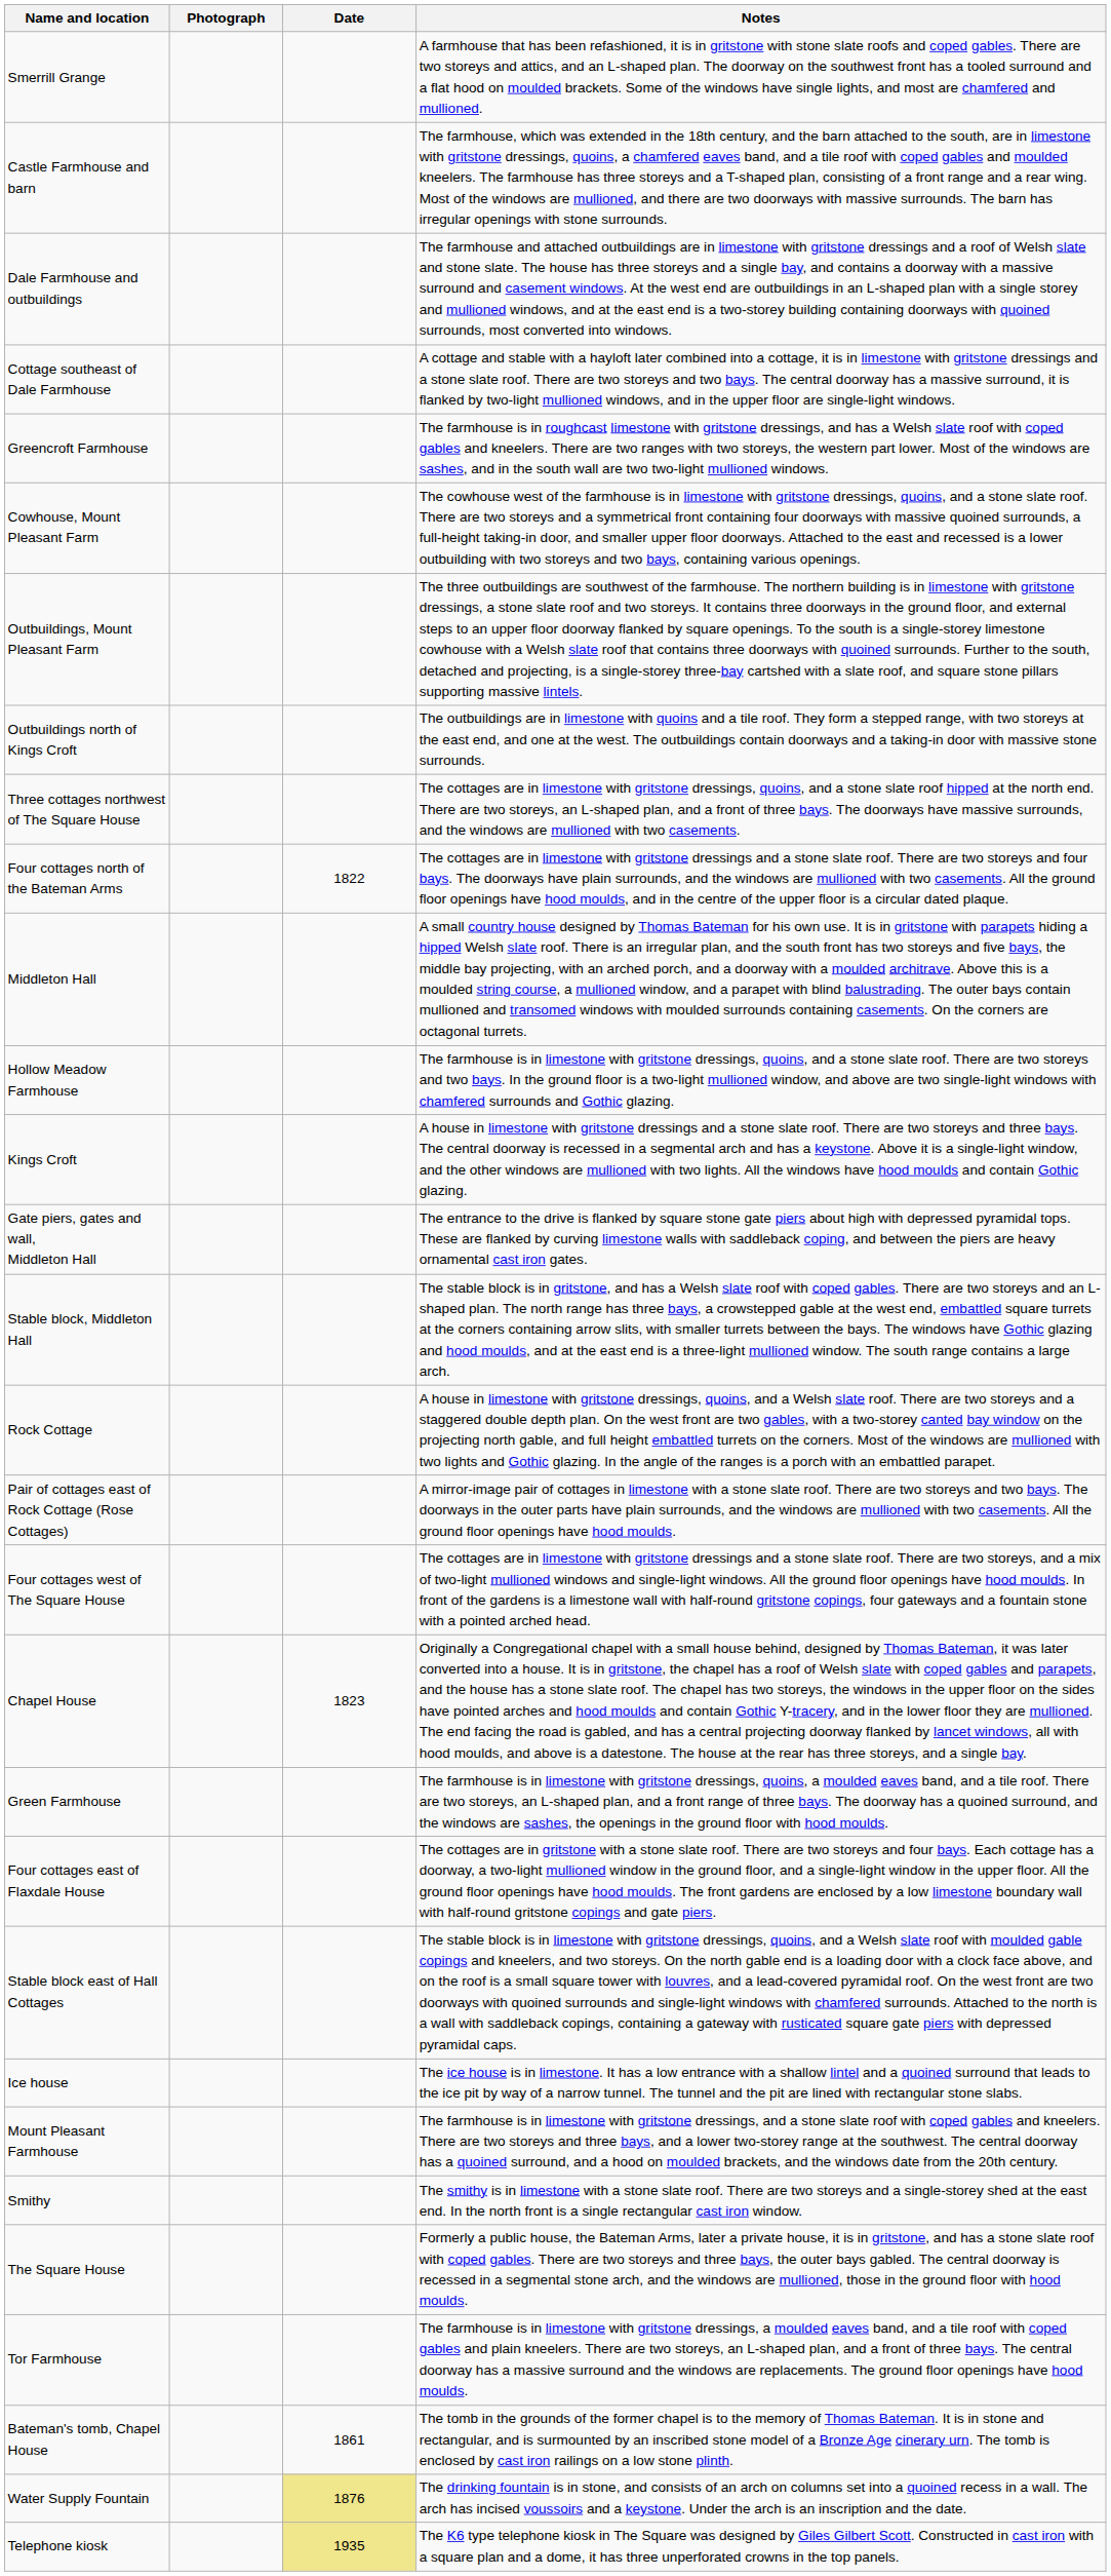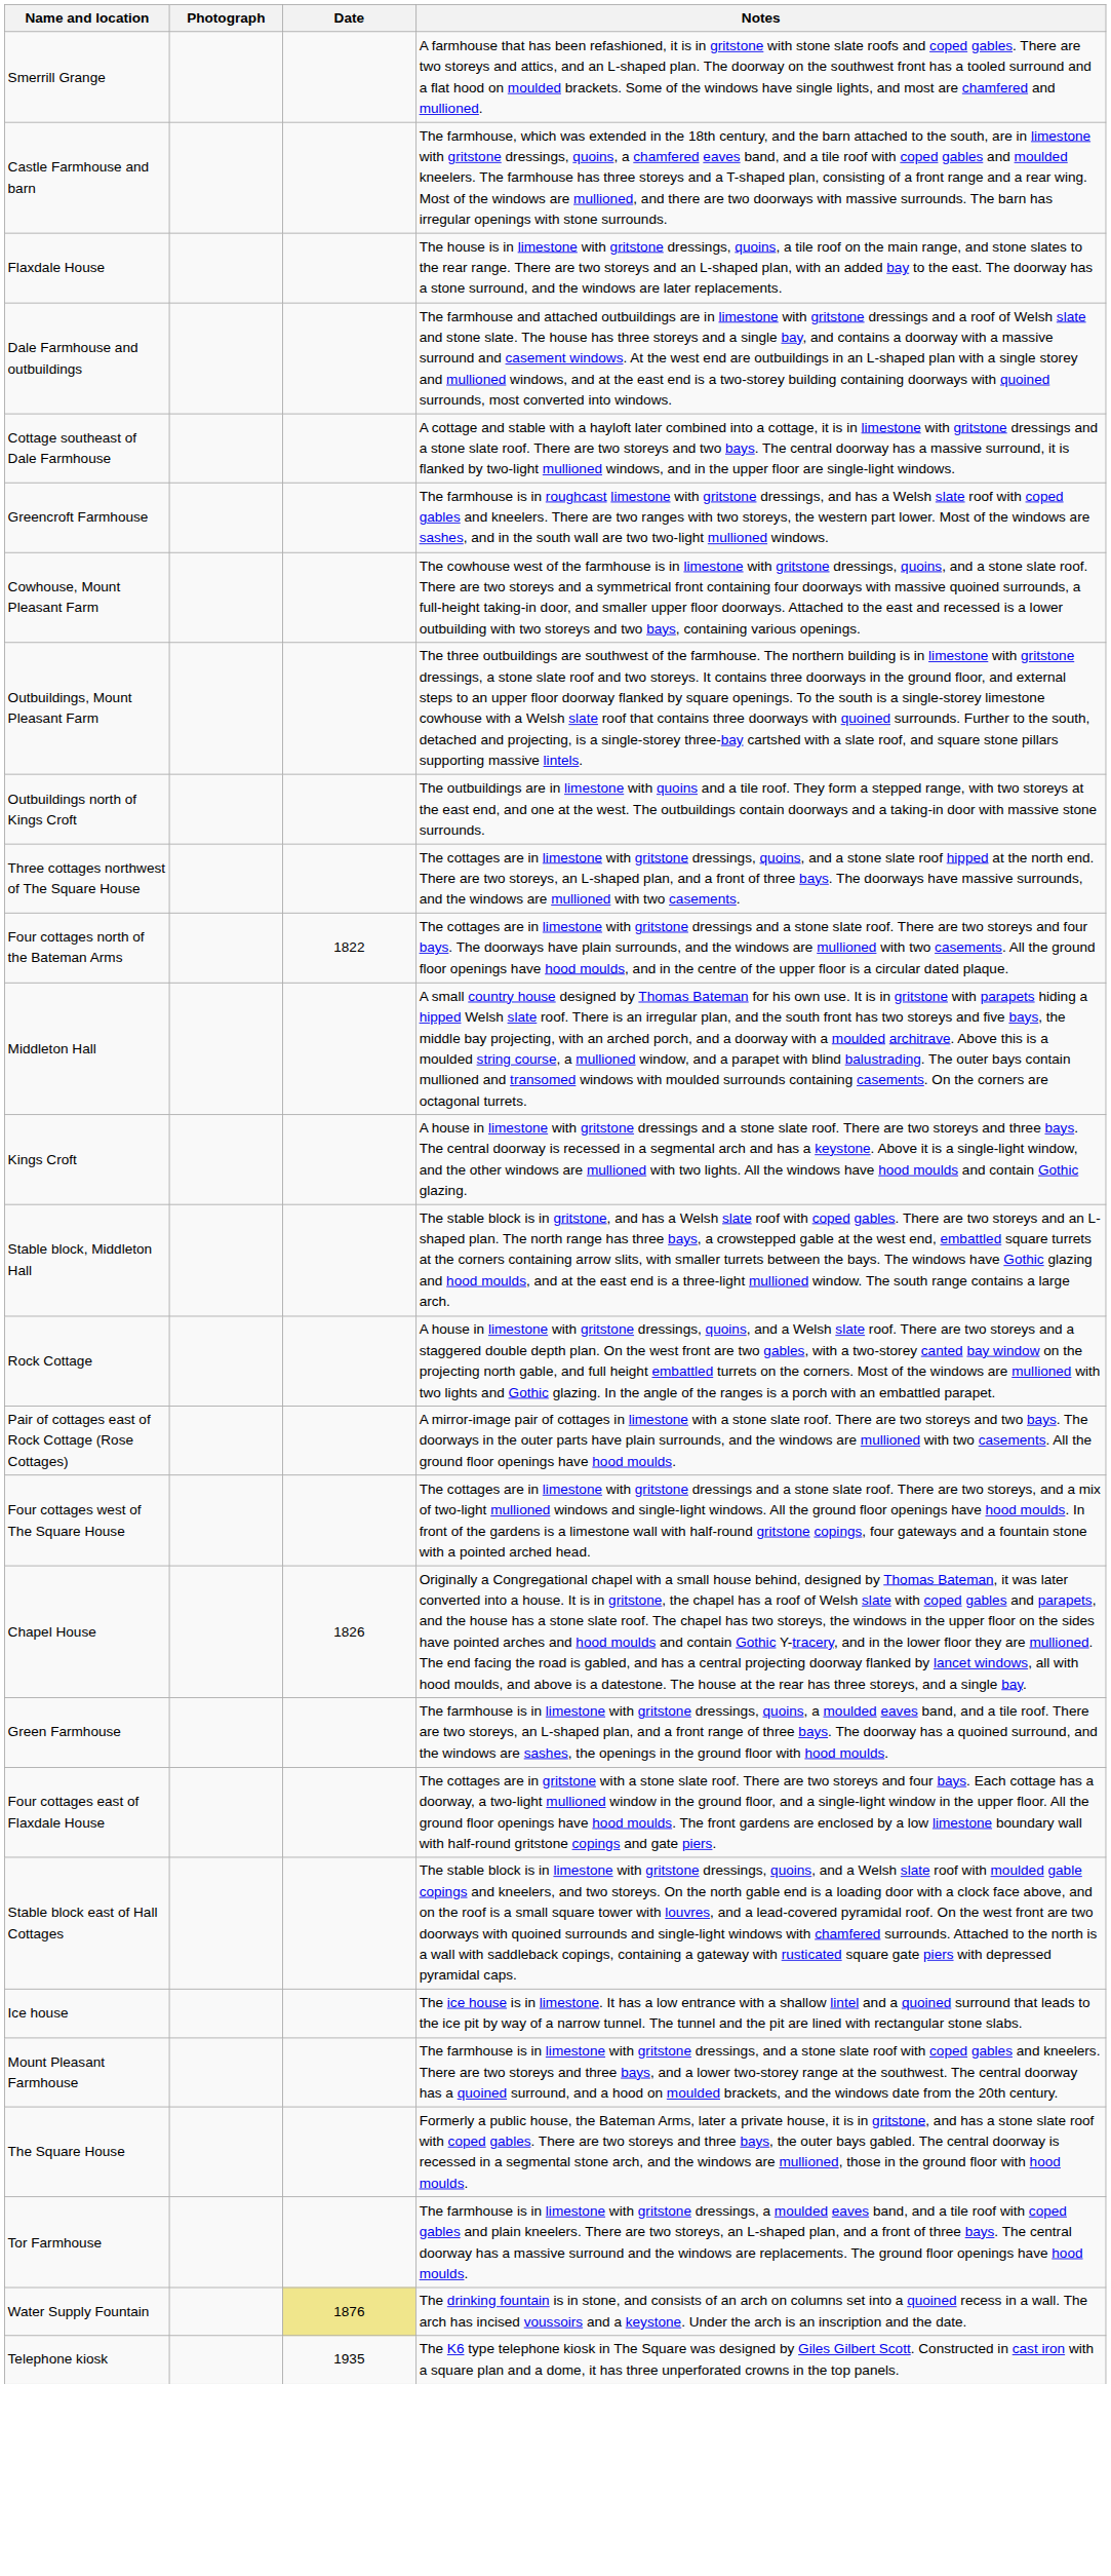+ row: Flaxdale House | The house is in limestone with gritstone dressings, quoins, a tile roof on the main range, and stone slates to the rear range. There are two storeys and an L-shaped plan, with an added bay to the east. The doorway has a stone surround, and the windows are later replacements.
- row: Hollow Meadow Farmhouse | The farmhouse is in limestone with gritstone dressings, quoins, and a stone slate roof. There are two storeys and two bays. In the ground floor is a two-light mullioned window, and above are two single-light windows with chamfered surrounds and Gothic glazing.
- row: Gate piers, gates and wall, Middleton Hall | The entrance to the drive is flanked by square stone gate piers about high with depressed pyramidal tops. These are flanked by curving limestone walls with saddleback coping, and between the piers are heavy ornamental cast iron gates.
Chapel House | Date: 1823 -> 1826
- row: Smithy | The smithy is in limestone with a stone slate roof. There are two storeys and a single-storey shed at the east end. In the north front is a single rectangular cast iron window.
- row: Bateman's tomb, Chapel House | 1861 | The tomb in the grounds of the former chapel is to the memory of Thomas Bateman. It is in stone and rectangular, and is surmounted by an inscribed stone model of a Bronze Age cinerary urn. The tomb is enclosed by cast iron railings on a low stone plinth.
Telephone kiosk | Date: khaki background -> no background
